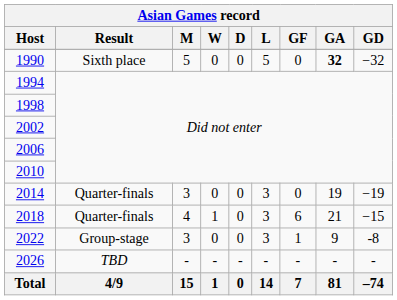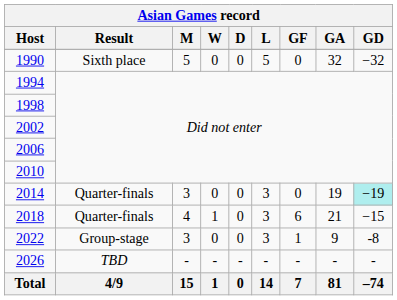1990 | Asian Games record / GA: bold -> normal
2014 | Asian Games record / GD: no background -> paleturquoise background
